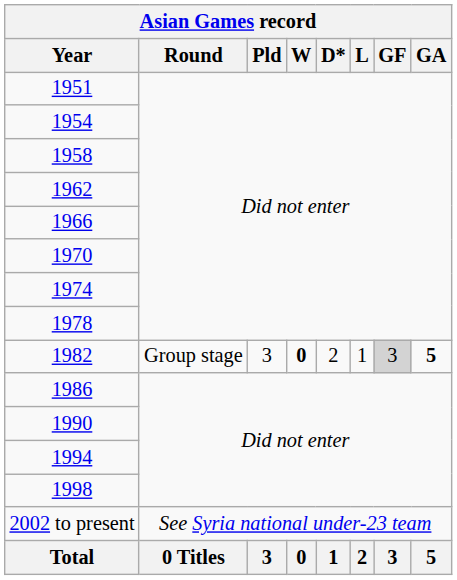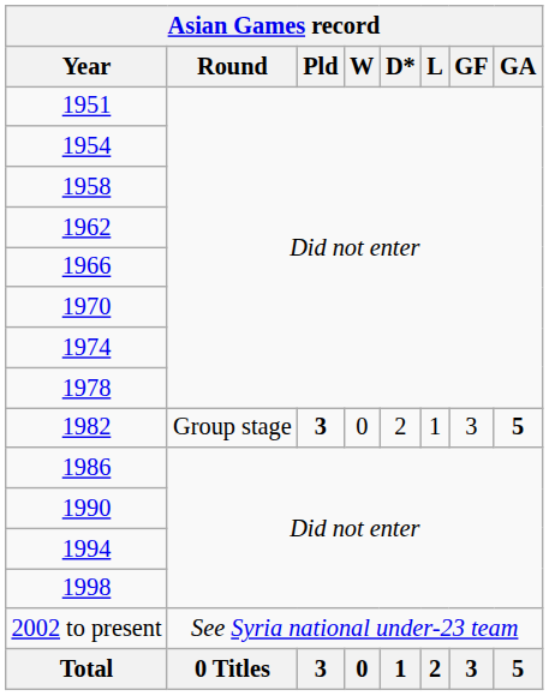1982 | Asian Games record / Pld: normal -> bold
1982 | Asian Games record / W: bold -> normal
1982 | Asian Games record / GF: lightgrey background -> no background
